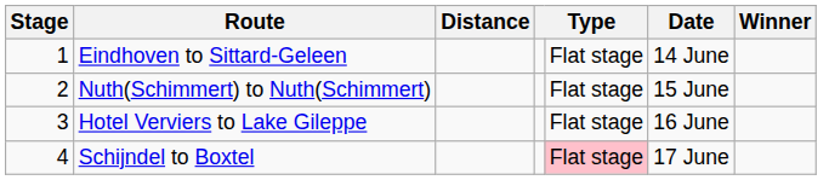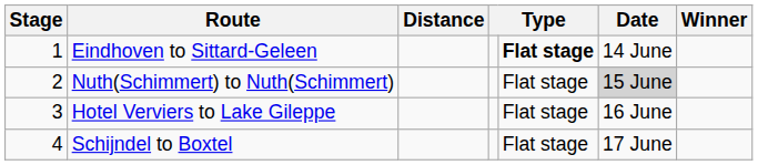Eindhoven to Sittard-Geleen | column 5: normal -> bold
Nuth(Schimmert) to Nuth(Schimmert) | Date: no background -> lightgrey background
Schijndel to Boxtel | column 5: pink background -> no background
